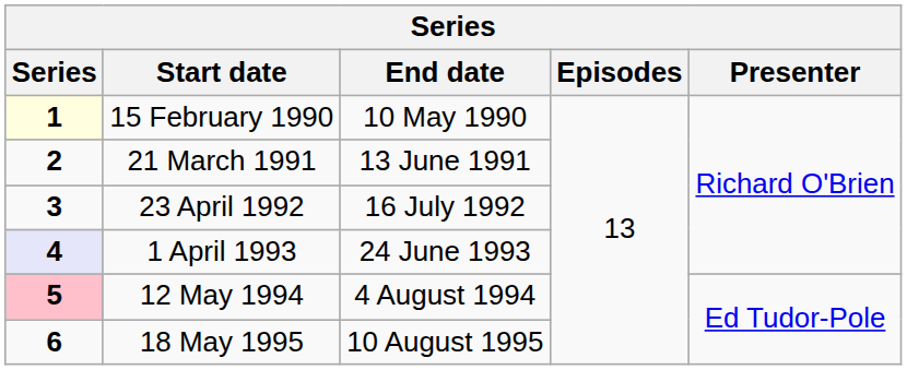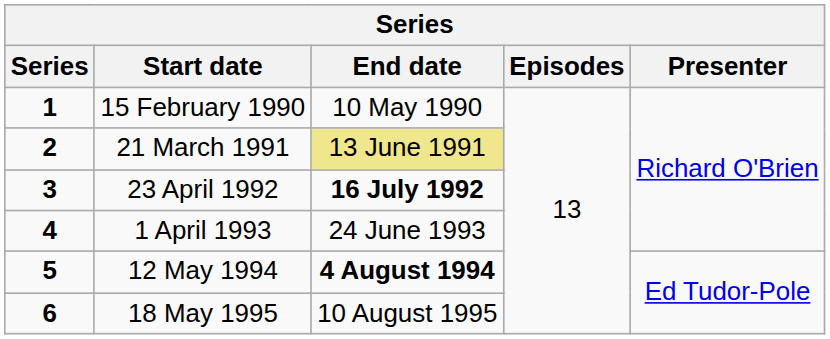15 February 1990 | Series: lightyellow background -> no background
21 March 1991 | End date: no background -> khaki background
23 April 1992 | End date: normal -> bold
1 April 1993 | Series: lavender background -> no background
12 May 1994 | Series: pink background -> no background
12 May 1994 | End date: normal -> bold
